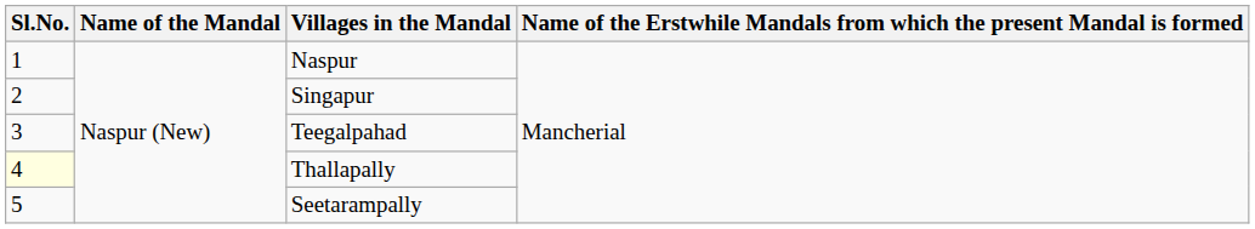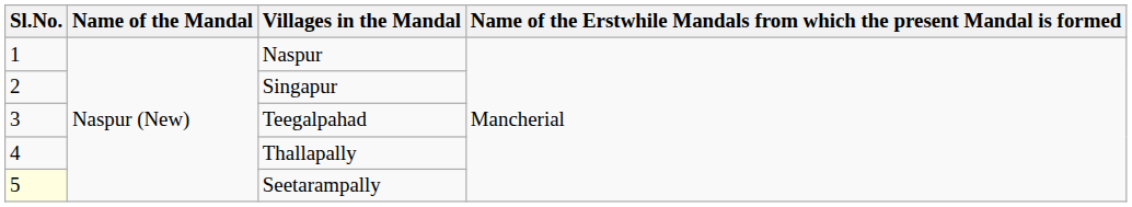Thallapally | Sl.No.: lightyellow background -> no background
Seetarampally | Sl.No.: no background -> lightyellow background
